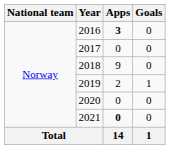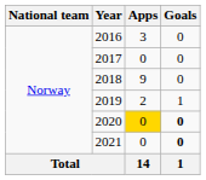2016 | Apps: bold -> normal
2020 | Apps: no background -> gold background
2020 | Goals: normal -> bold
2021 | Apps: bold -> normal
2021 | Goals: normal -> bold
